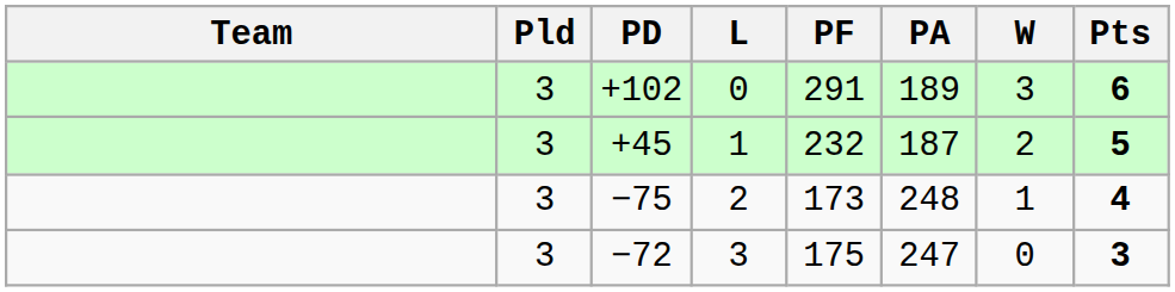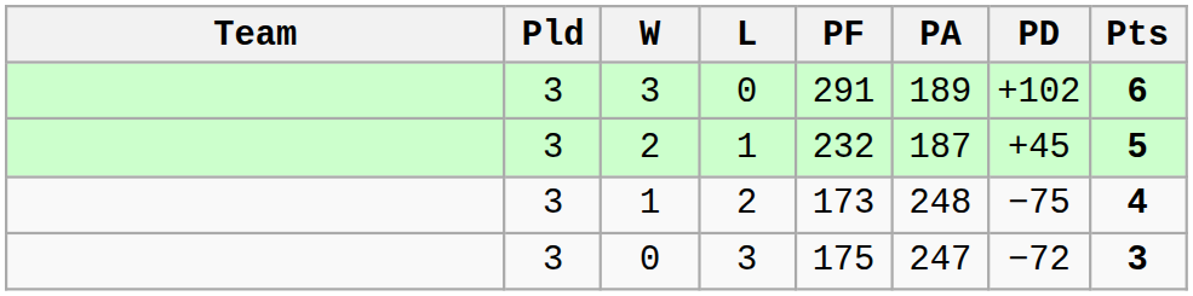columns swapped: W <-> PD
